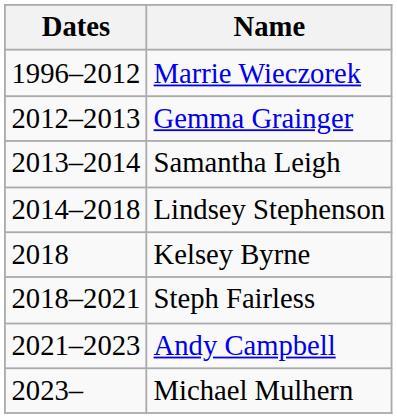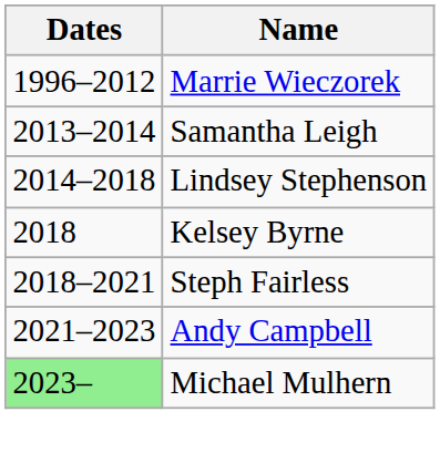- row: 2012–2013 | Gemma Grainger
Michael Mulhern | Dates: no background -> lightgreen background
